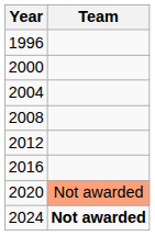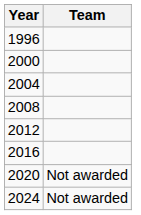2020 | Team: lightsalmon background -> no background
2024 | Team: bold -> normal
